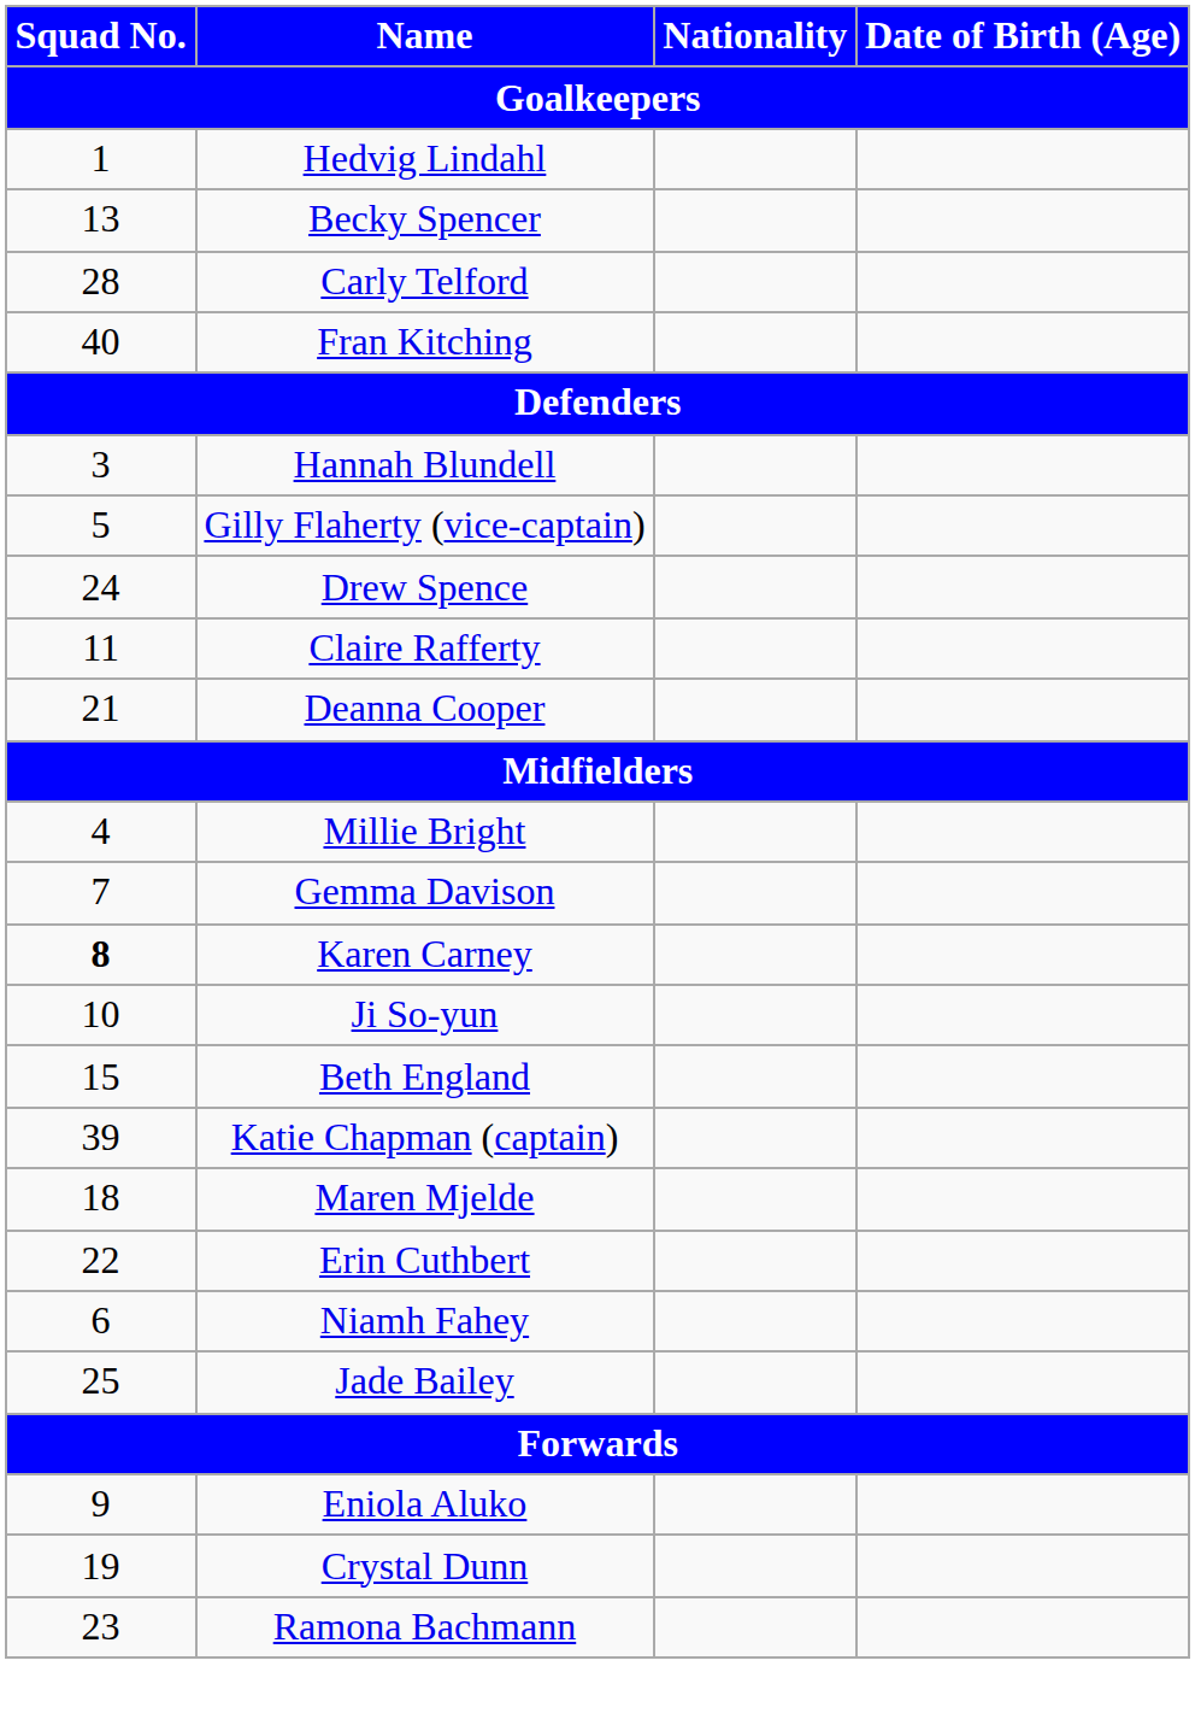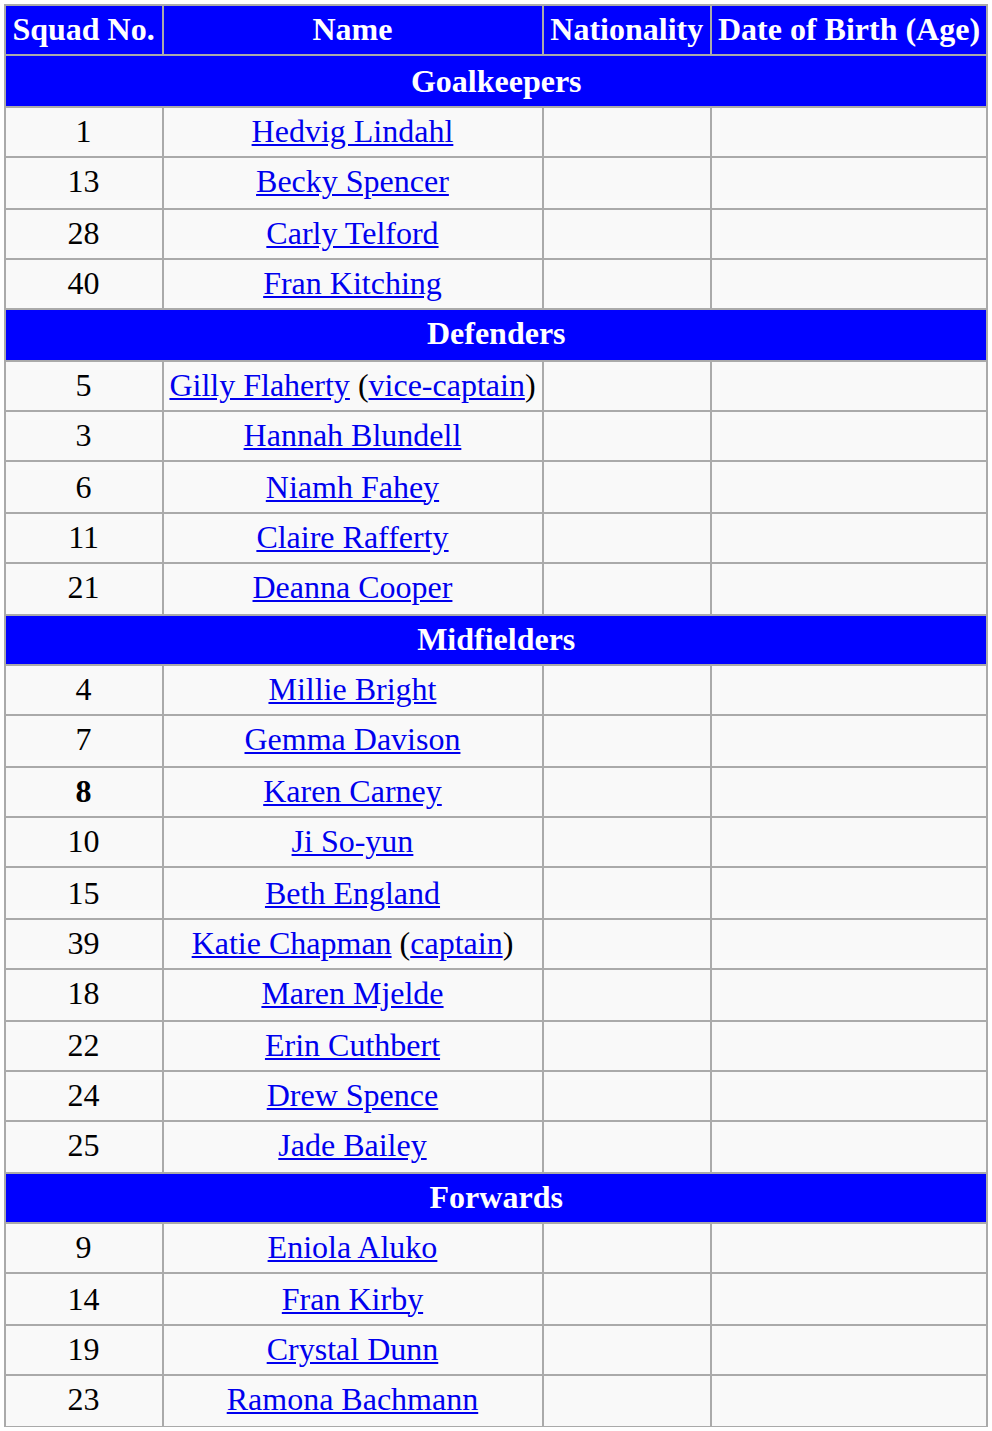rows swapped: Hannah Blundell <-> Gilly Flaherty (vice-captain)
rows swapped: Niamh Fahey <-> Drew Spence
+ row: 14 | Fran Kirby
